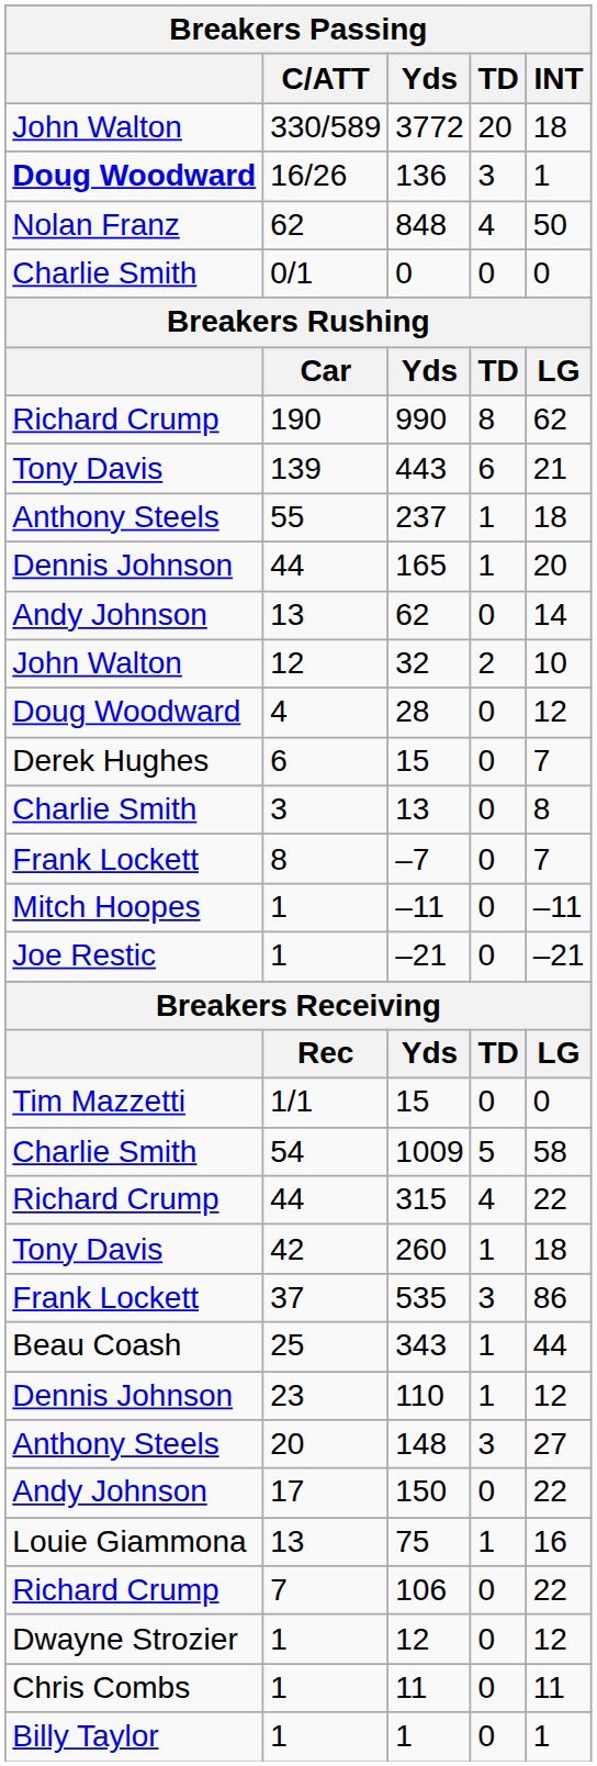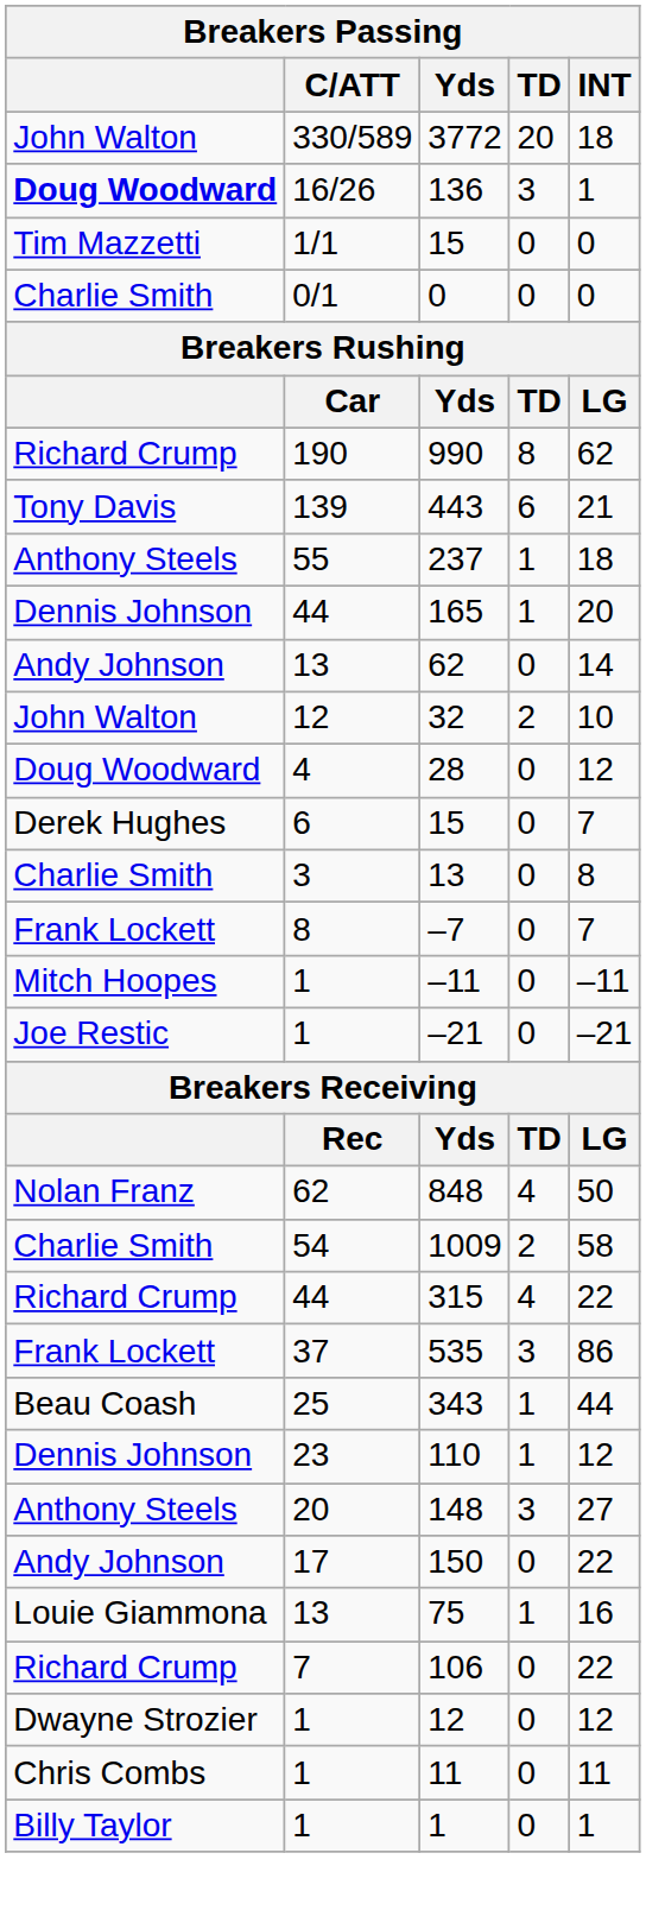rows swapped: 1/1 / 15 <-> 848
1009 | TD: 5 -> 2
- row: Tony Davis | 42 | 260 | 1 | 18
